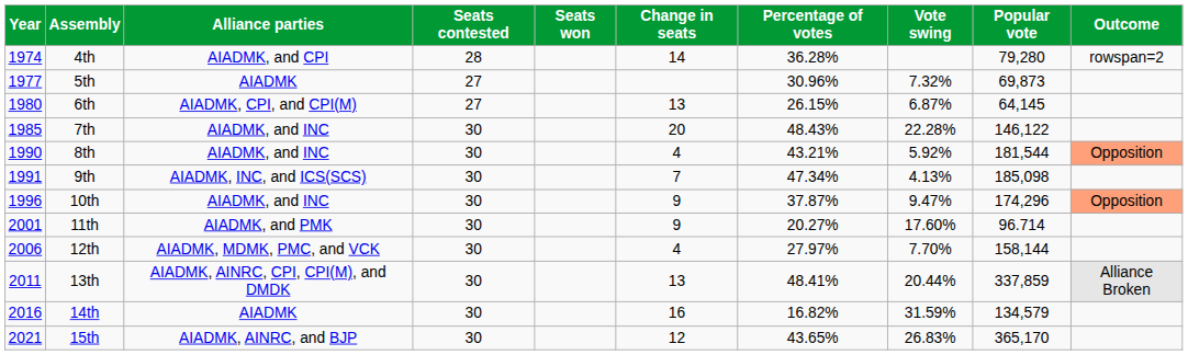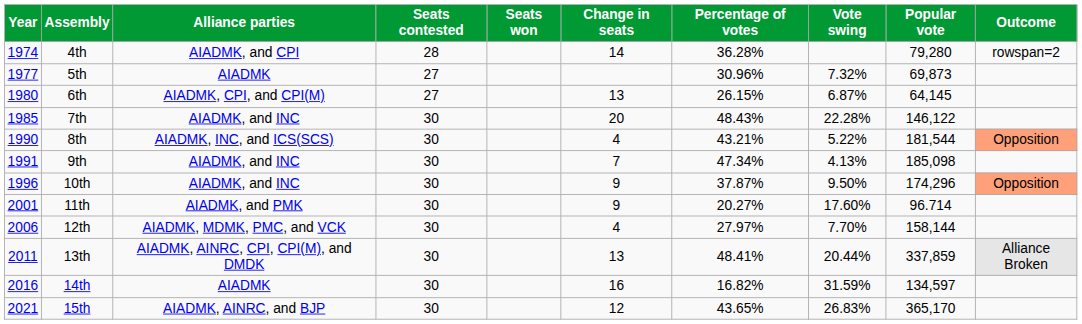8th | Alliance parties: AIADMK, and INC -> AIADMK, INC, and ICS(SCS)
8th | Vote swing: 5.92% -> 5.22%
9th | Alliance parties: AIADMK, INC, and ICS(SCS) -> AIADMK, and INC
10th | Vote swing: 9.47% -> 9.50%
14th | Popular vote: 134,579 -> 134,597
